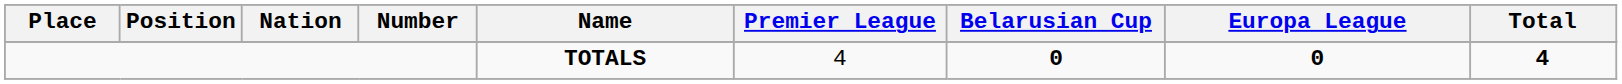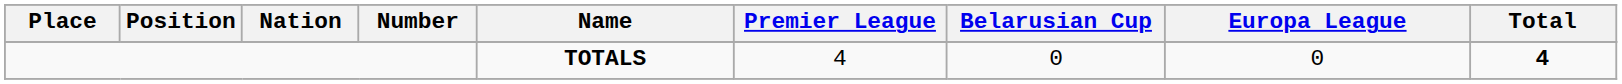row 2 | Belarusian Cup: bold -> normal
row 2 | Europa League: bold -> normal
